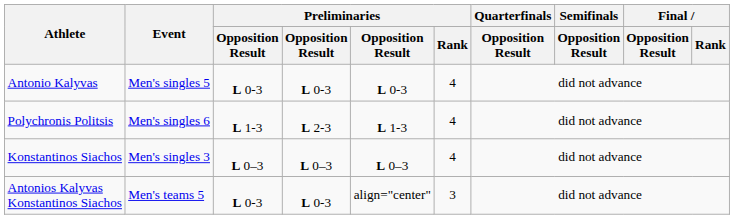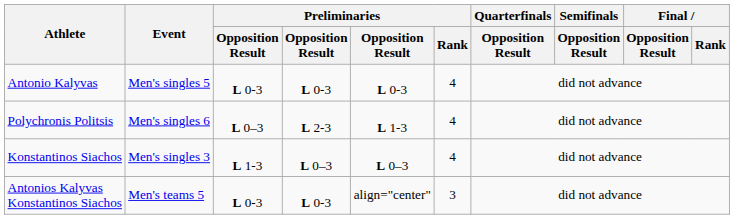Polychronis Politsis | column 3: L 1-3 -> L 0–3
Konstantinos Siachos | column 3: L 0–3 -> L 1-3
